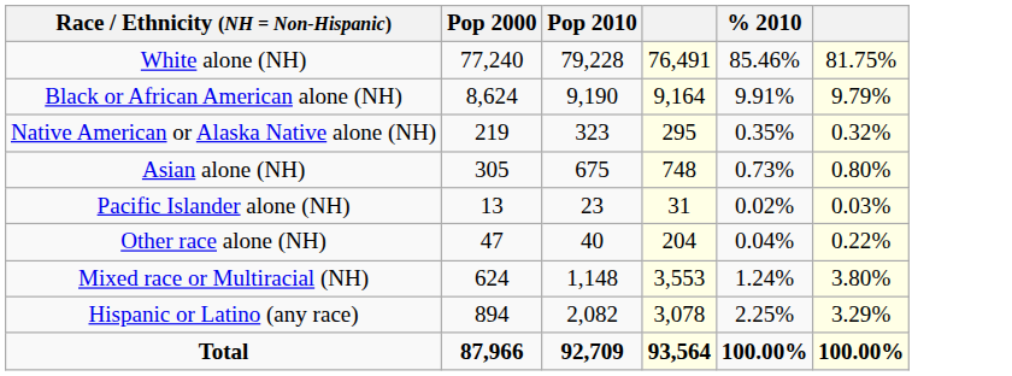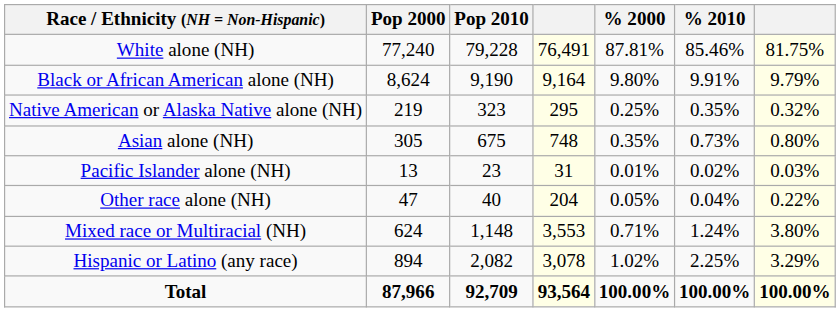+ column: % 2000 | 87.81% | 9.80% | 0.25% | 0.35% | 0.01% | 0.05% | 0.71% | 1.02% | 100.00%
